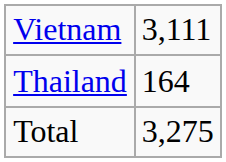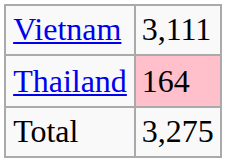Thailand | column 2: no background -> pink background
